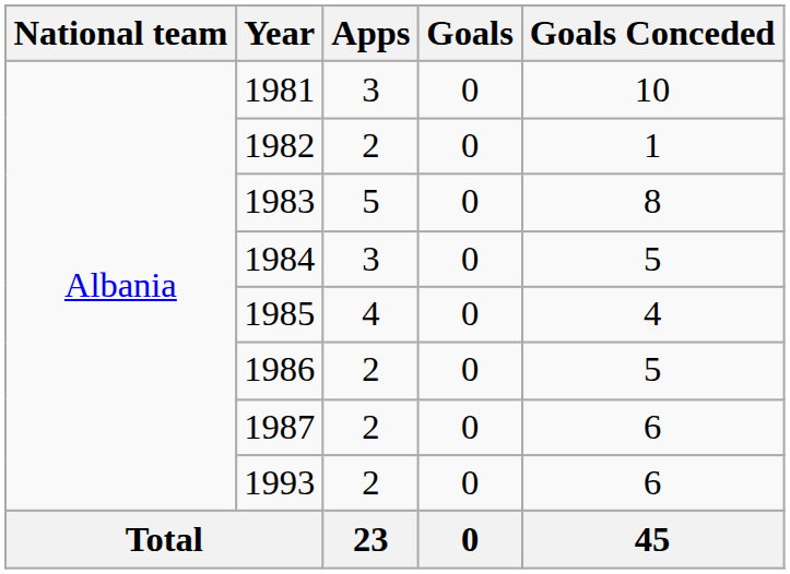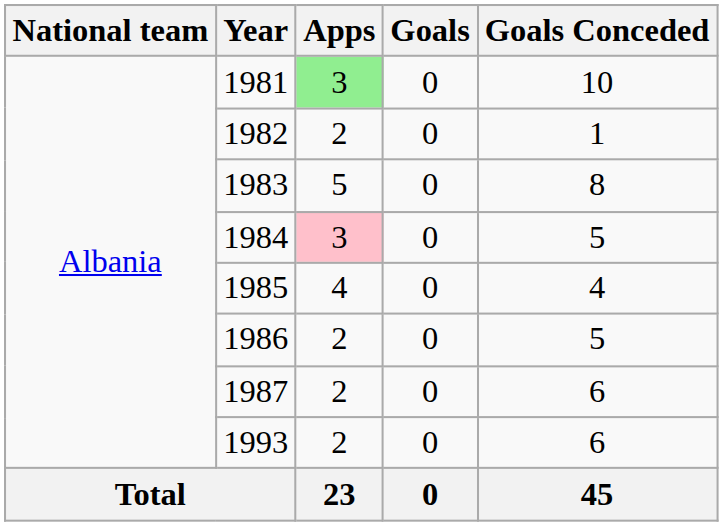1981 | Apps: no background -> lightgreen background
1984 | Apps: no background -> pink background
